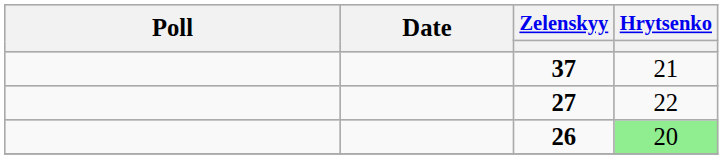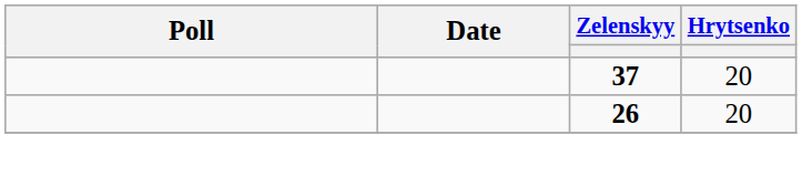37 | Hrytsenko: 21 -> 20
- row: 27 | 22
26 | Hrytsenko: lightgreen background -> no background
